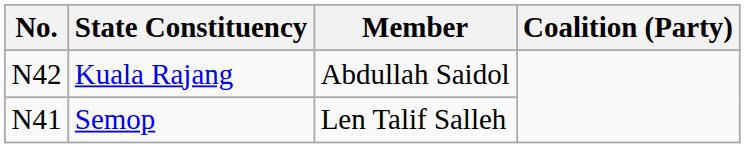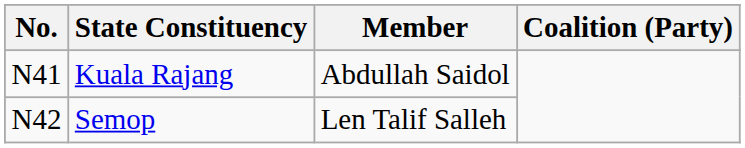Kuala Rajang | No.: N42 -> N41
Semop | No.: N41 -> N42
